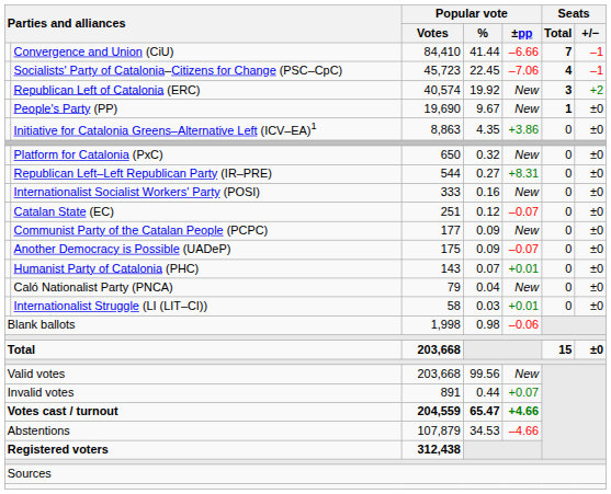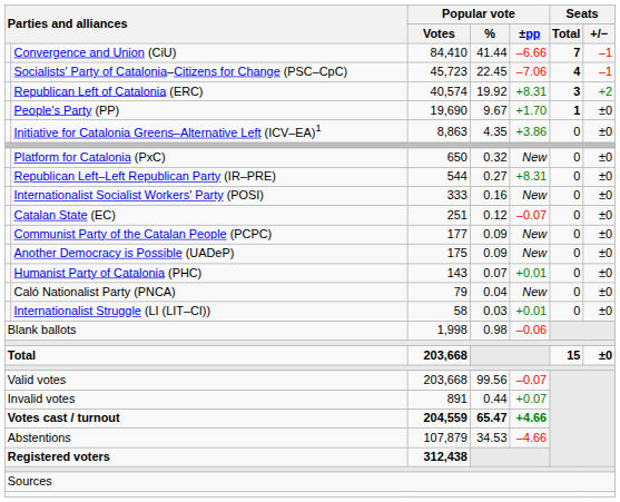Republican Left of Catalonia (ERC) | Popular vote / ±pp: New -> +8.31
People's Party (PP) | Popular vote / ±pp: New -> +1.70
Another Democracy is Possible (UADeP) | Popular vote / ±pp: –0.07 -> New
Valid votes | Popular vote / ±pp: New -> –0.07
